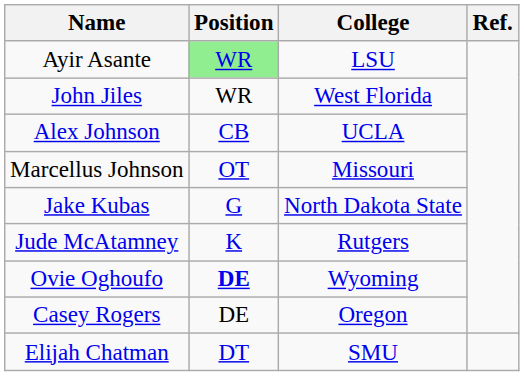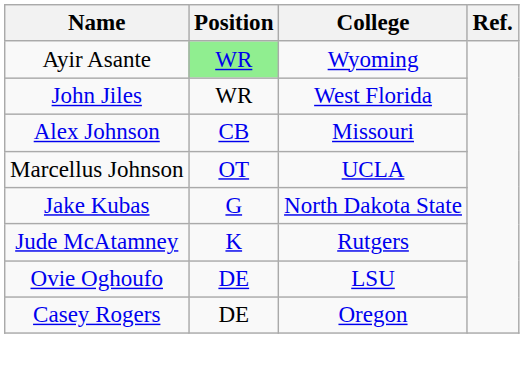Ayir Asante | College: LSU -> Wyoming
Alex Johnson | College: UCLA -> Missouri
Marcellus Johnson | College: Missouri -> UCLA
Ovie Oghoufo | Position: bold -> normal
Ovie Oghoufo | College: Wyoming -> LSU
- row: Elijah Chatman | DT | SMU
